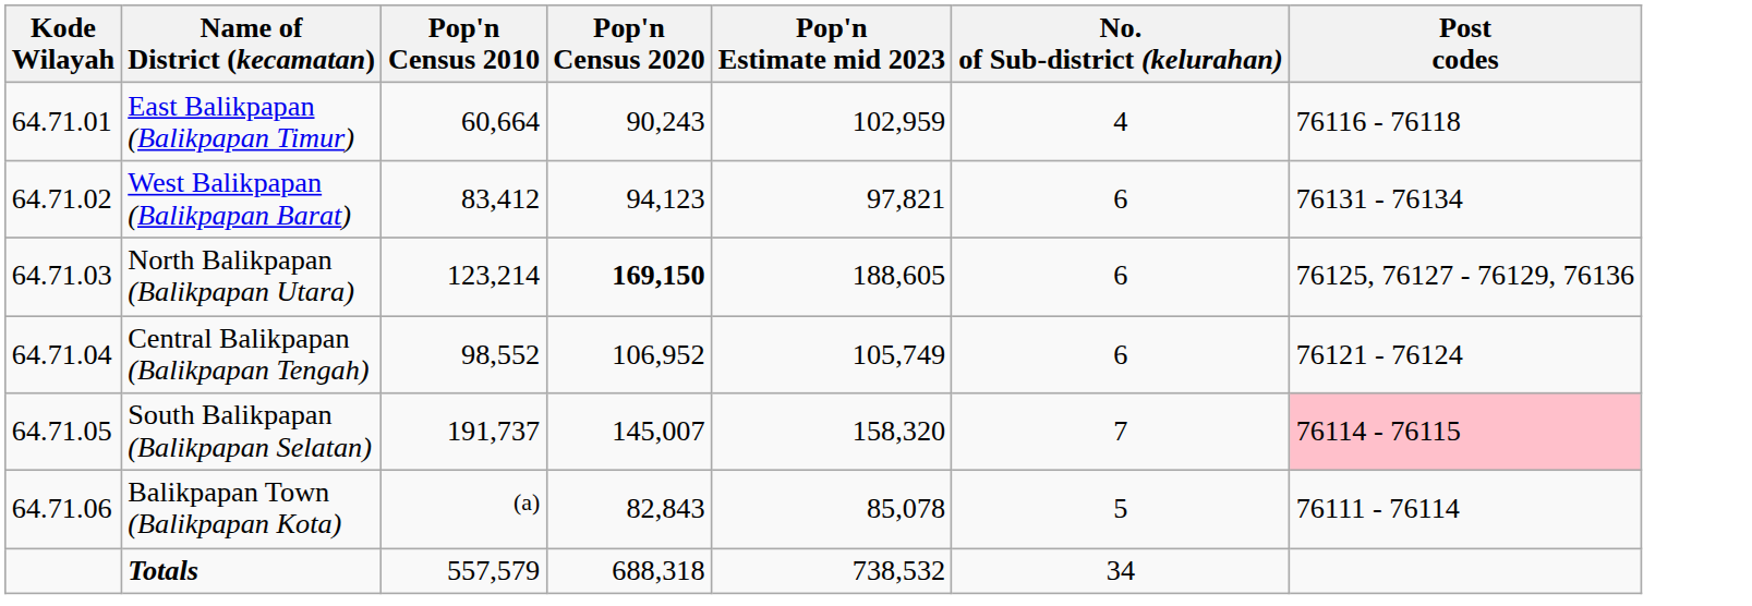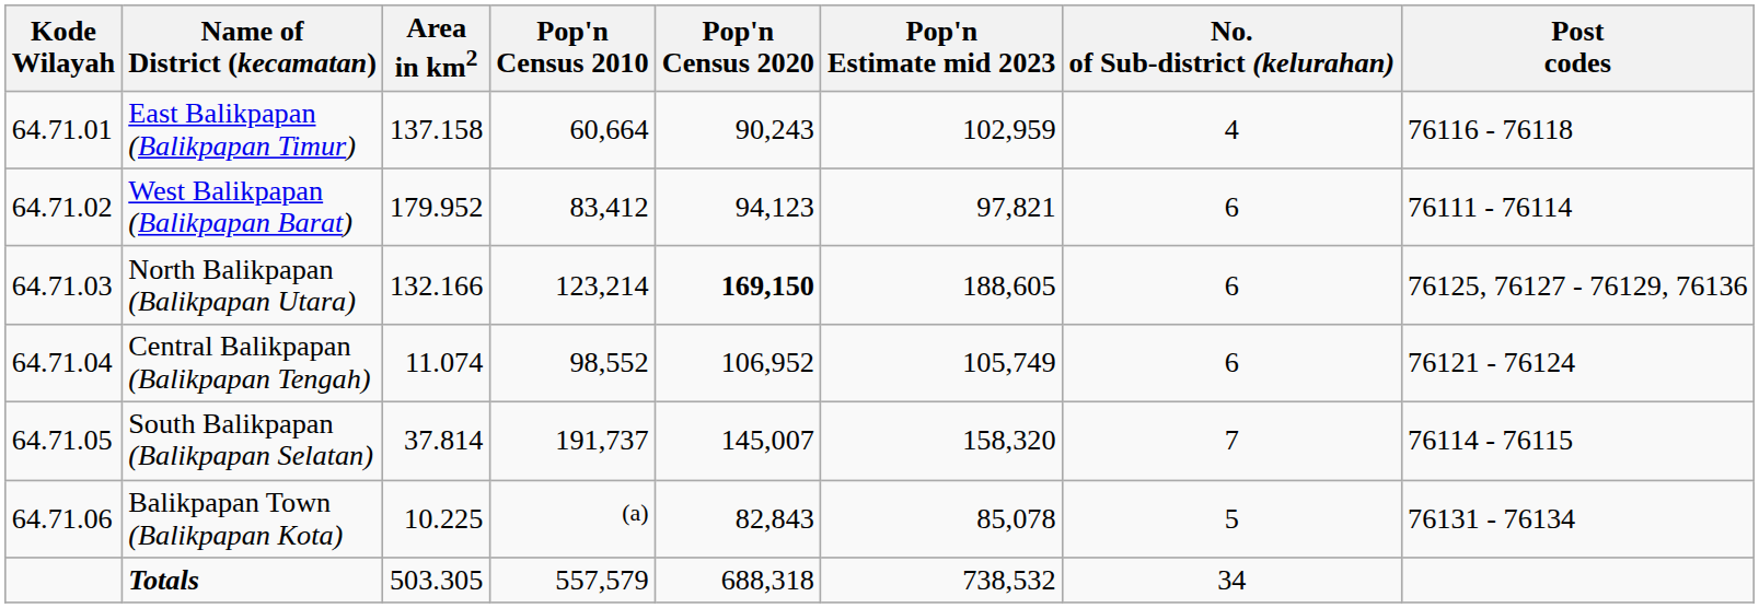+ column: Area in km2 | 137.158 | 179.952 | 132.166 | 11.074 | 37.814 | 10.225 | 503.305
West Balikpapan (Balikpapan Barat) | Post codes: 76131 - 76134 -> 76111 - 76114
South Balikpapan (Balikpapan Selatan) | Post codes: pink background -> no background
Balikpapan Town (Balikpapan Kota) | Post codes: 76111 - 76114 -> 76131 - 76134
